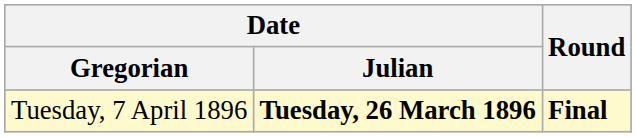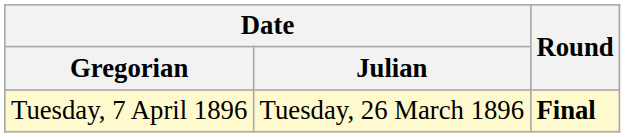Tuesday, 7 April 1896 | Date / Julian: bold -> normal
